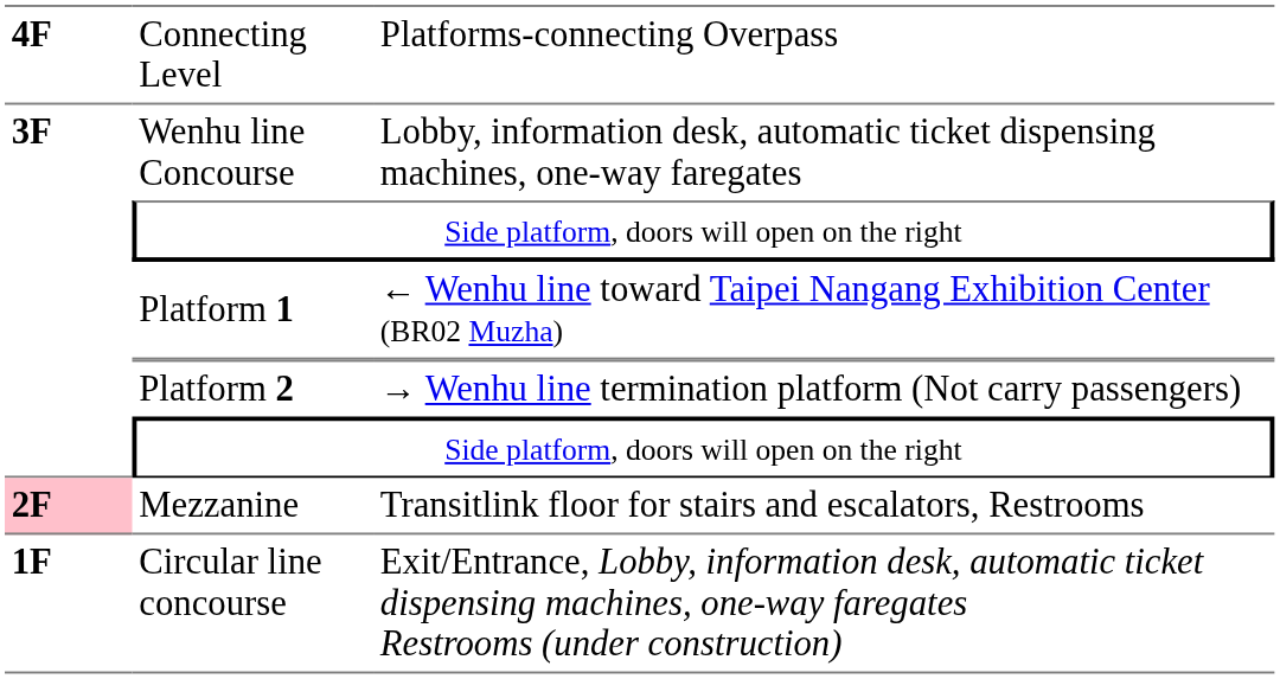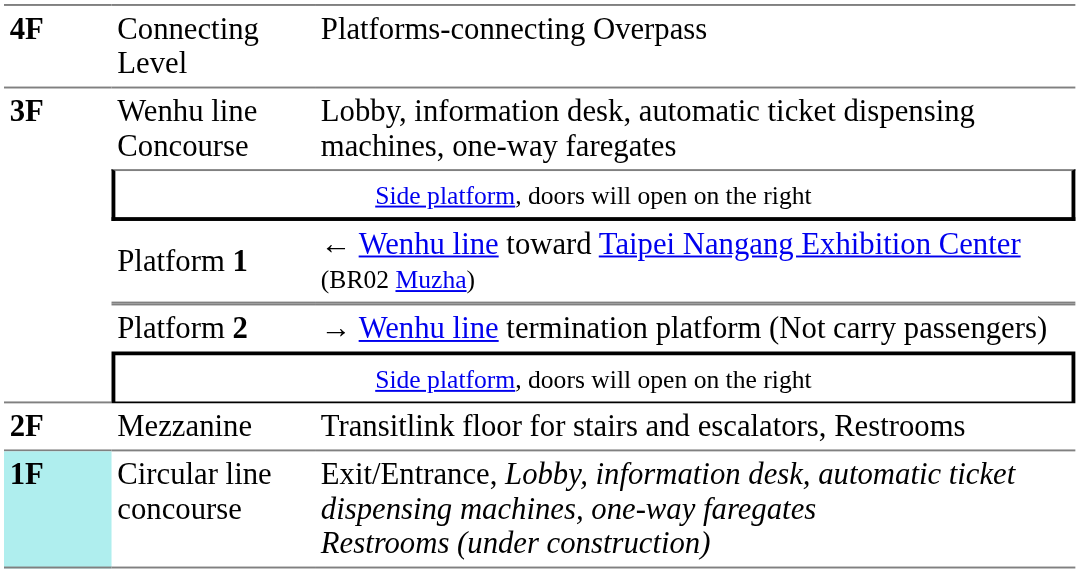Mezzanine | column 1: pink background -> no background
Circular line concourse | column 1: no background -> paleturquoise background
